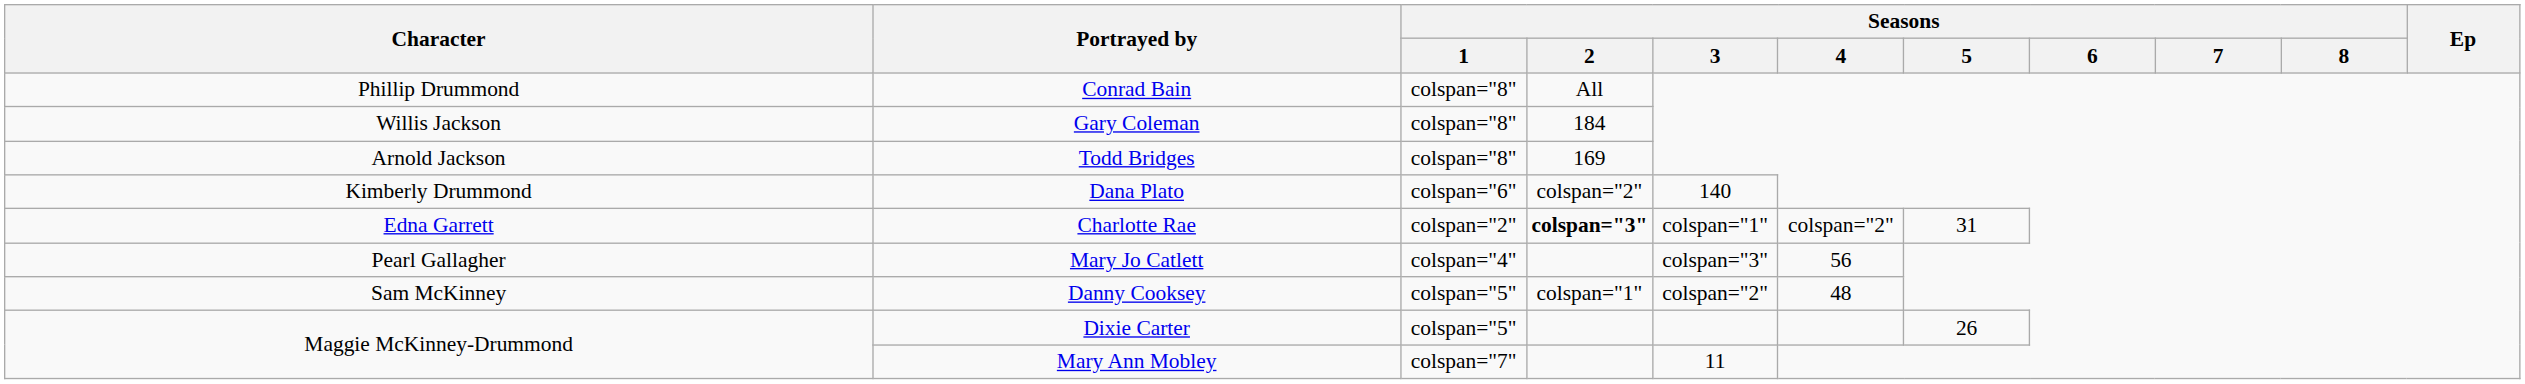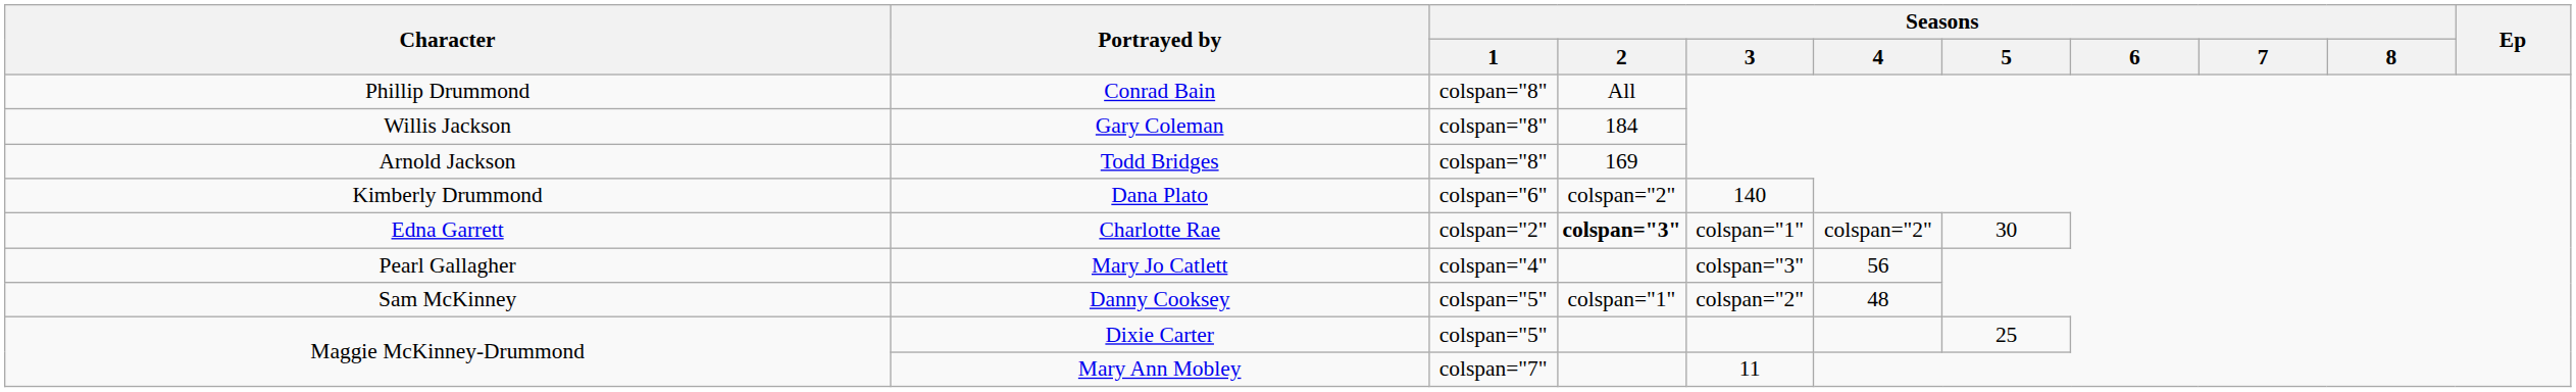Charlotte Rae | Seasons / 5: 31 -> 30
Dixie Carter | Seasons / 5: 26 -> 25
